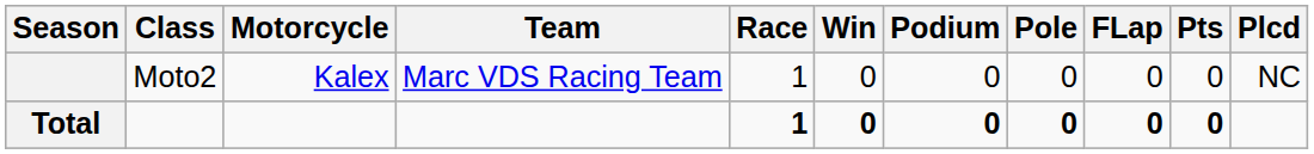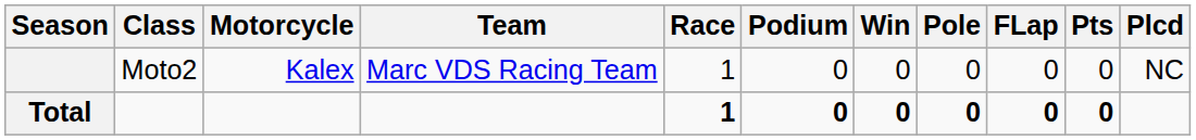columns swapped: Win <-> Podium
